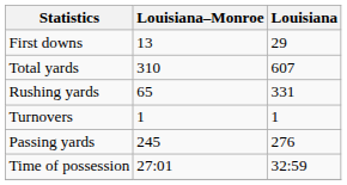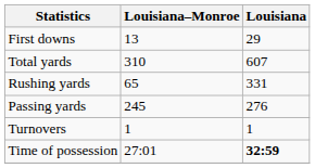rows swapped: Passing yards <-> Turnovers
Time of possession | Louisiana: normal -> bold
